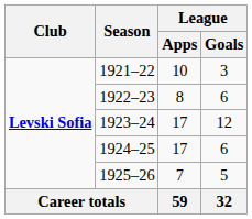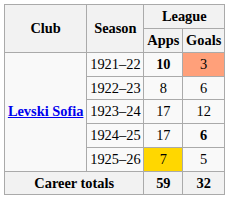1921–22 | League / Apps: normal -> bold
1921–22 | League / Goals: no background -> lightsalmon background
1924–25 | League / Goals: normal -> bold
1925–26 | League / Apps: no background -> gold background
